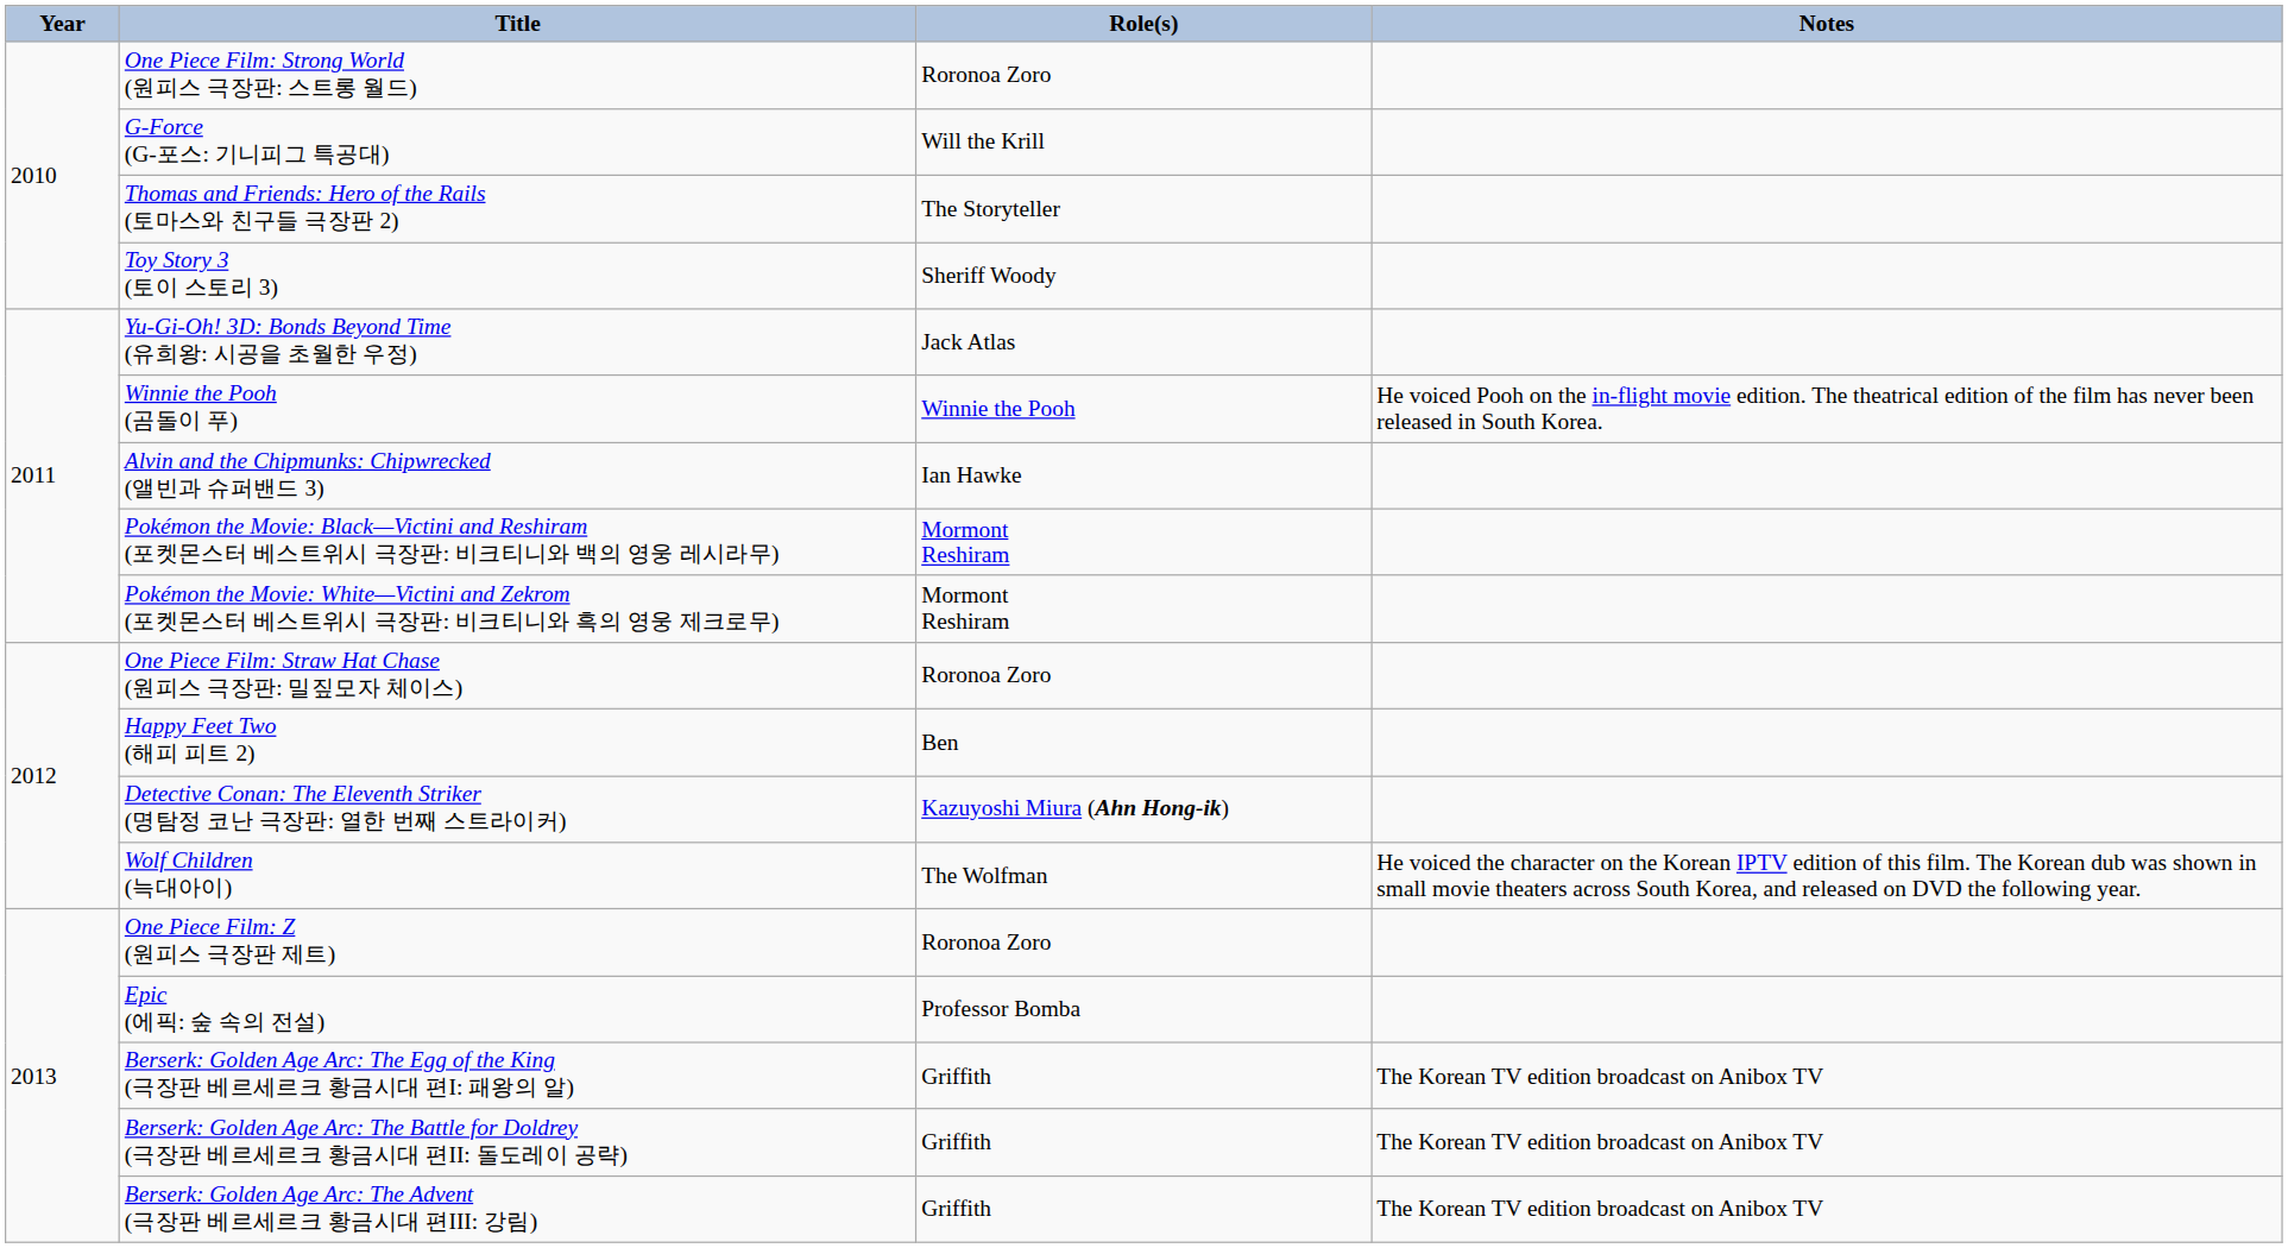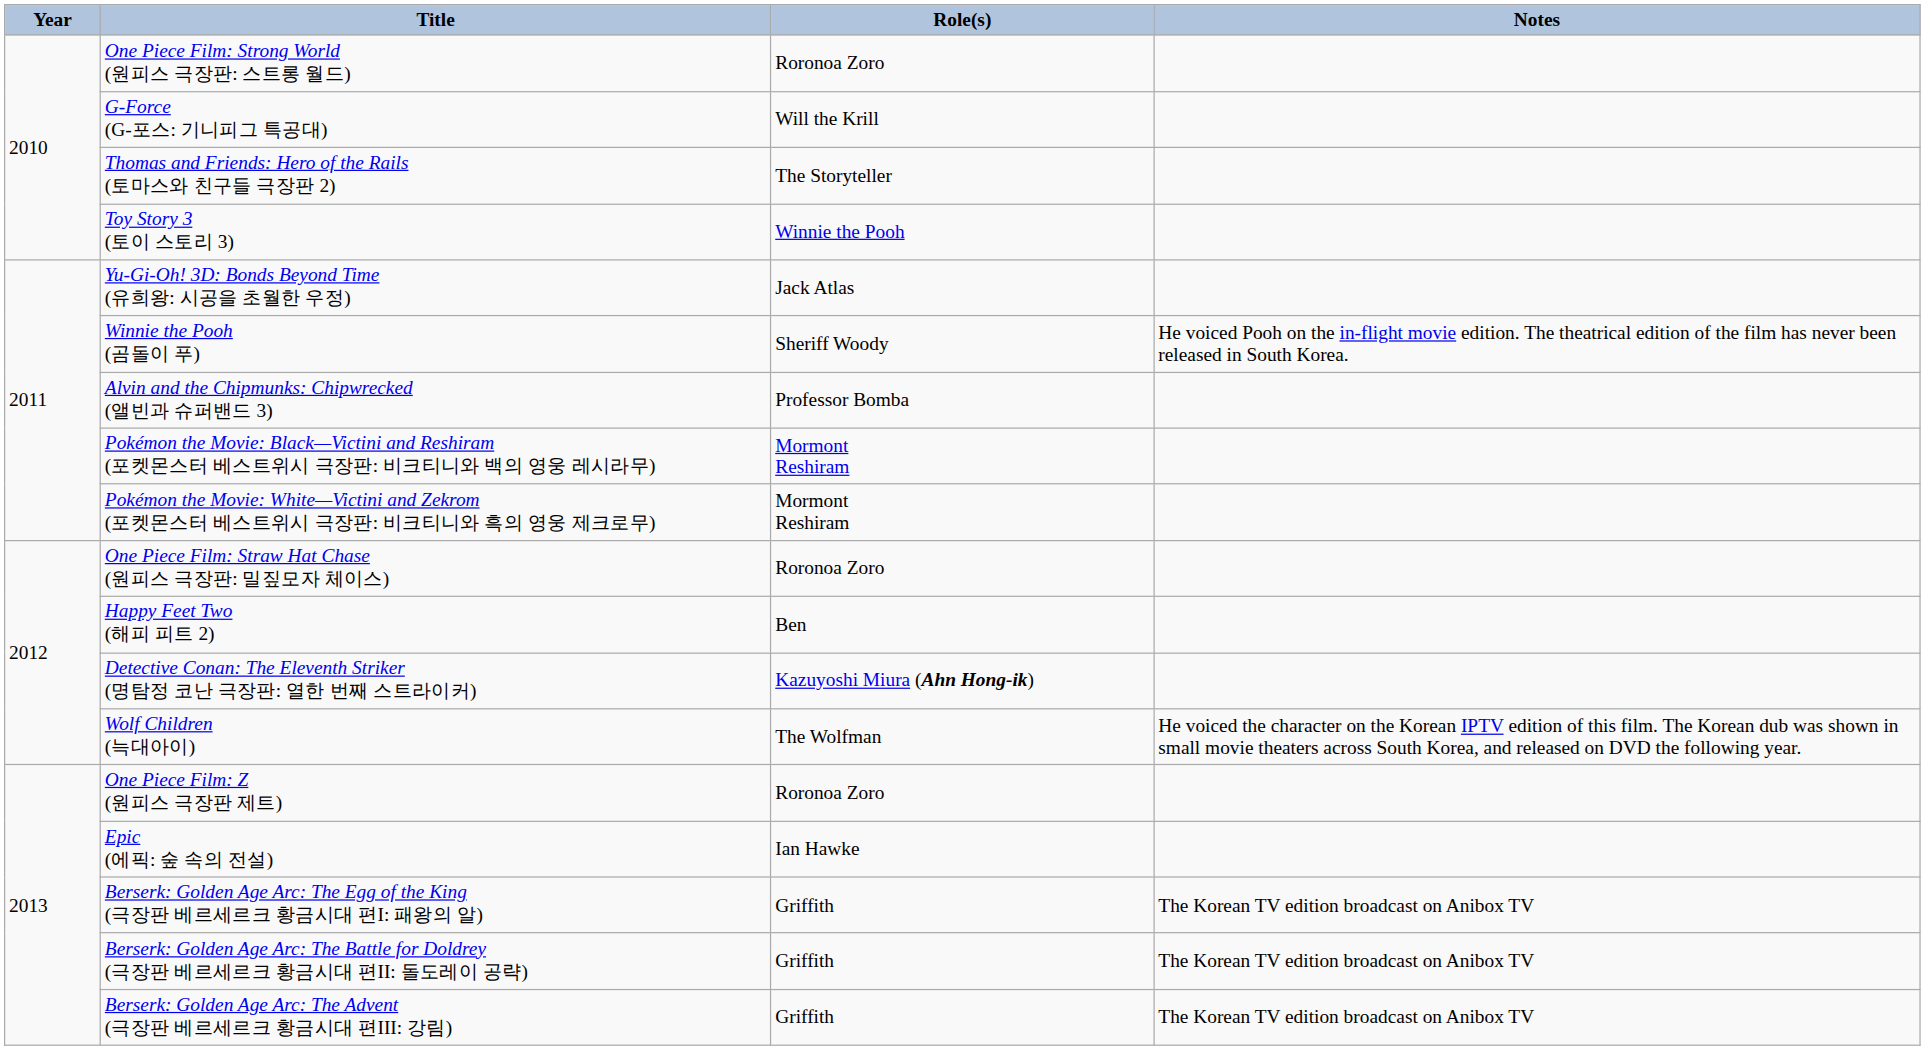Toy Story 3 (토이 스토리 3) | Role(s): Sheriff Woody -> Winnie the Pooh
Winnie the Pooh (곰돌이 푸) | Role(s): Winnie the Pooh -> Sheriff Woody
Alvin and the Chipmunks: Chipwrecked (앨빈과 슈퍼밴드 3) | Role(s): Ian Hawke -> Professor Bomba
Epic (에픽: 숲 속의 전설) | Role(s): Professor Bomba -> Ian Hawke
